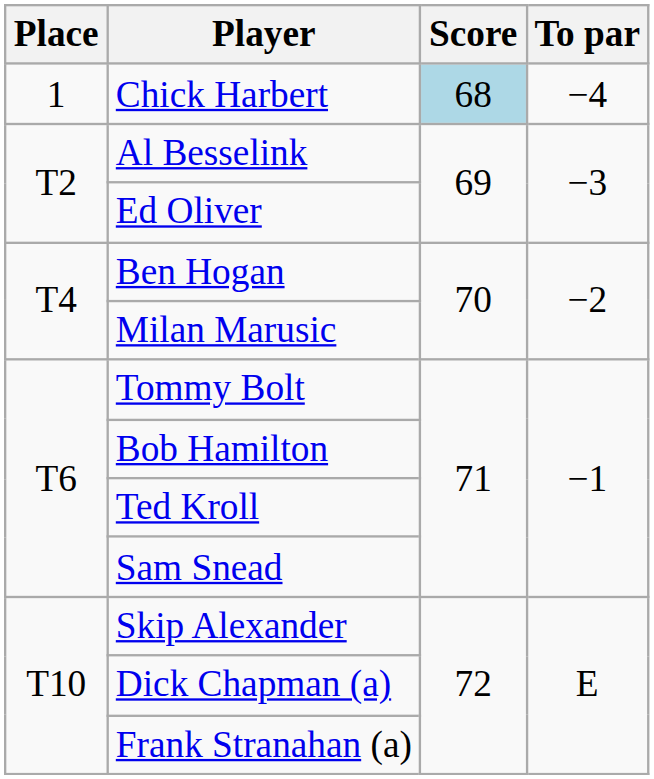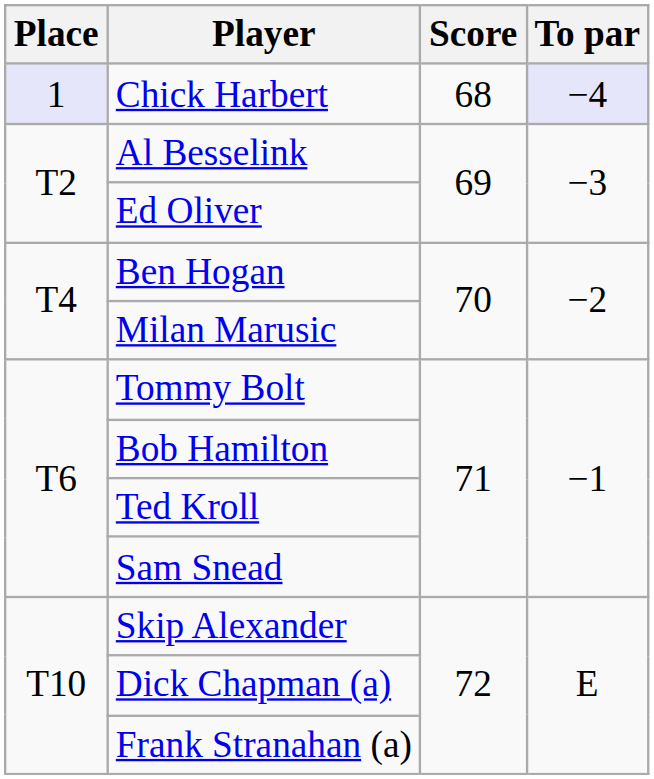Chick Harbert | Place: no background -> lavender background
Chick Harbert | Score: lightblue background -> no background
Chick Harbert | To par: no background -> lavender background
